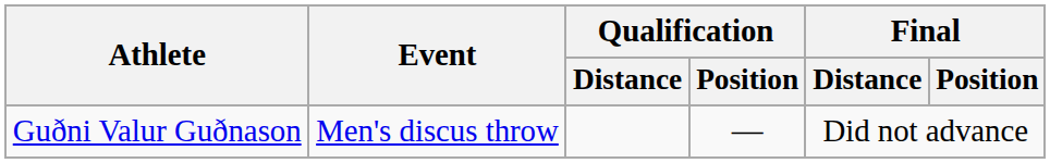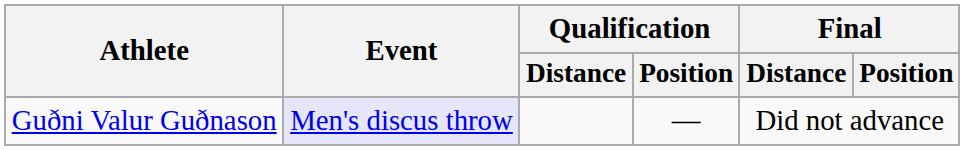Guðni Valur Guðnason | Event: no background -> lavender background
